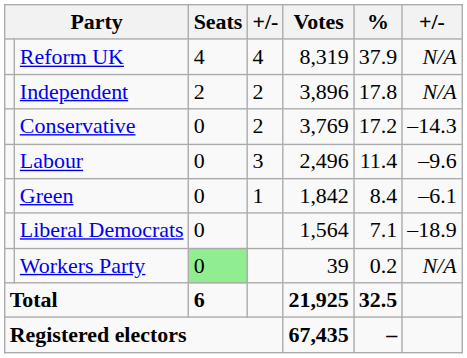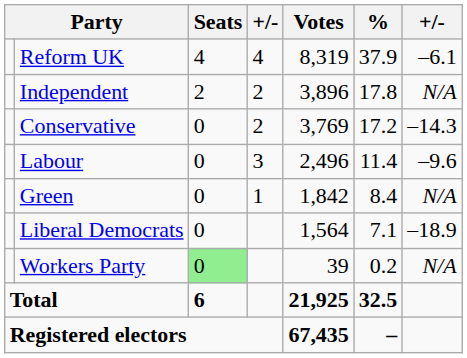Reform UK | column 7: N/A -> –6.1
Green | column 7: –6.1 -> N/A
